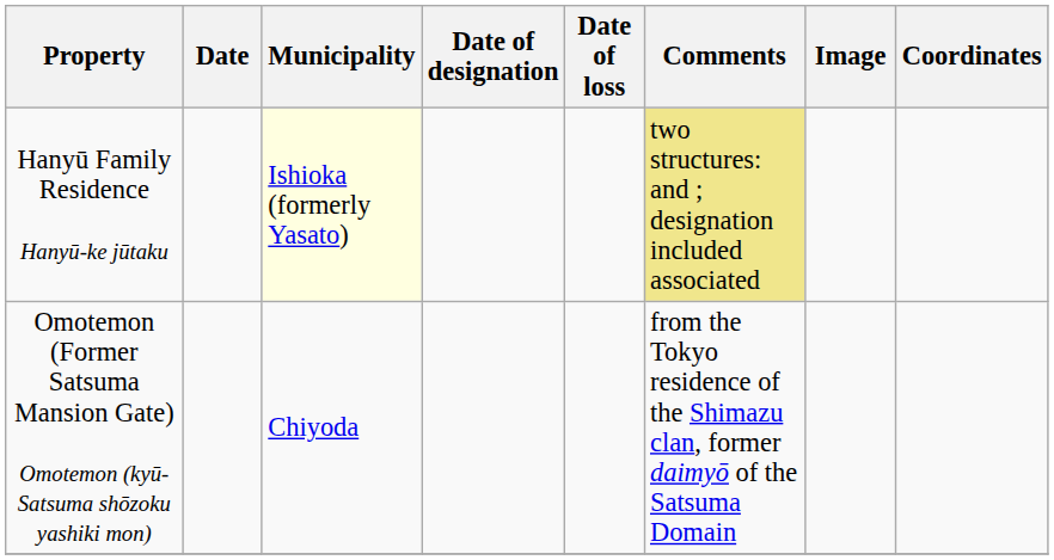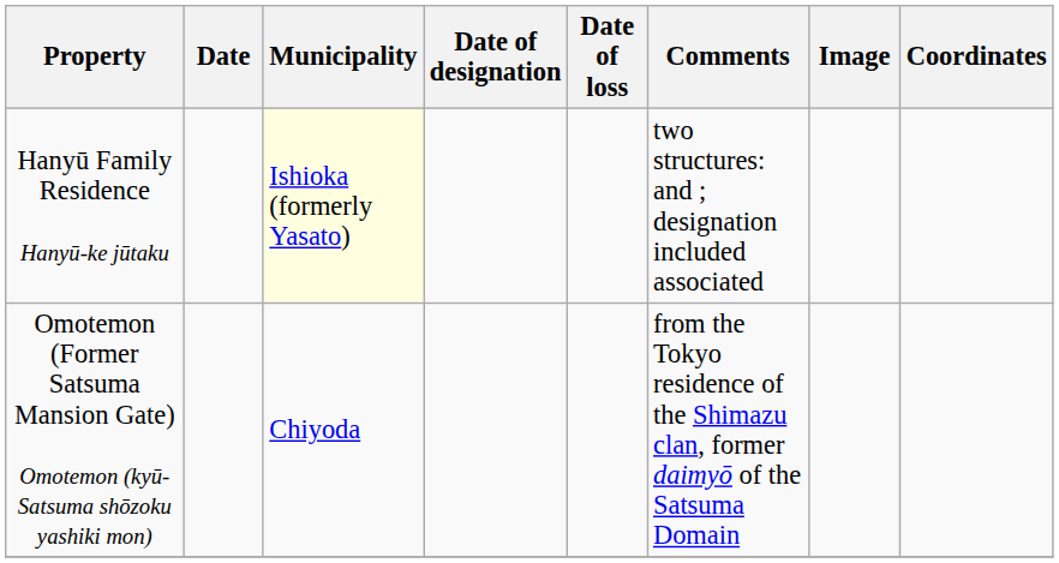Hanyū Family Residence Hanyū-ke jūtaku | Comments: khaki background -> no background
